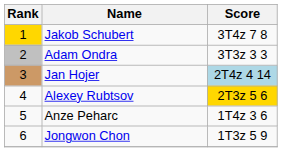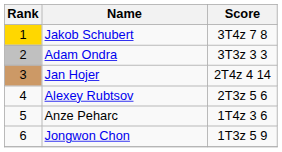Jan Hojer | Score: lightblue background -> no background
Alexey Rubtsov | Score: gold background -> no background
